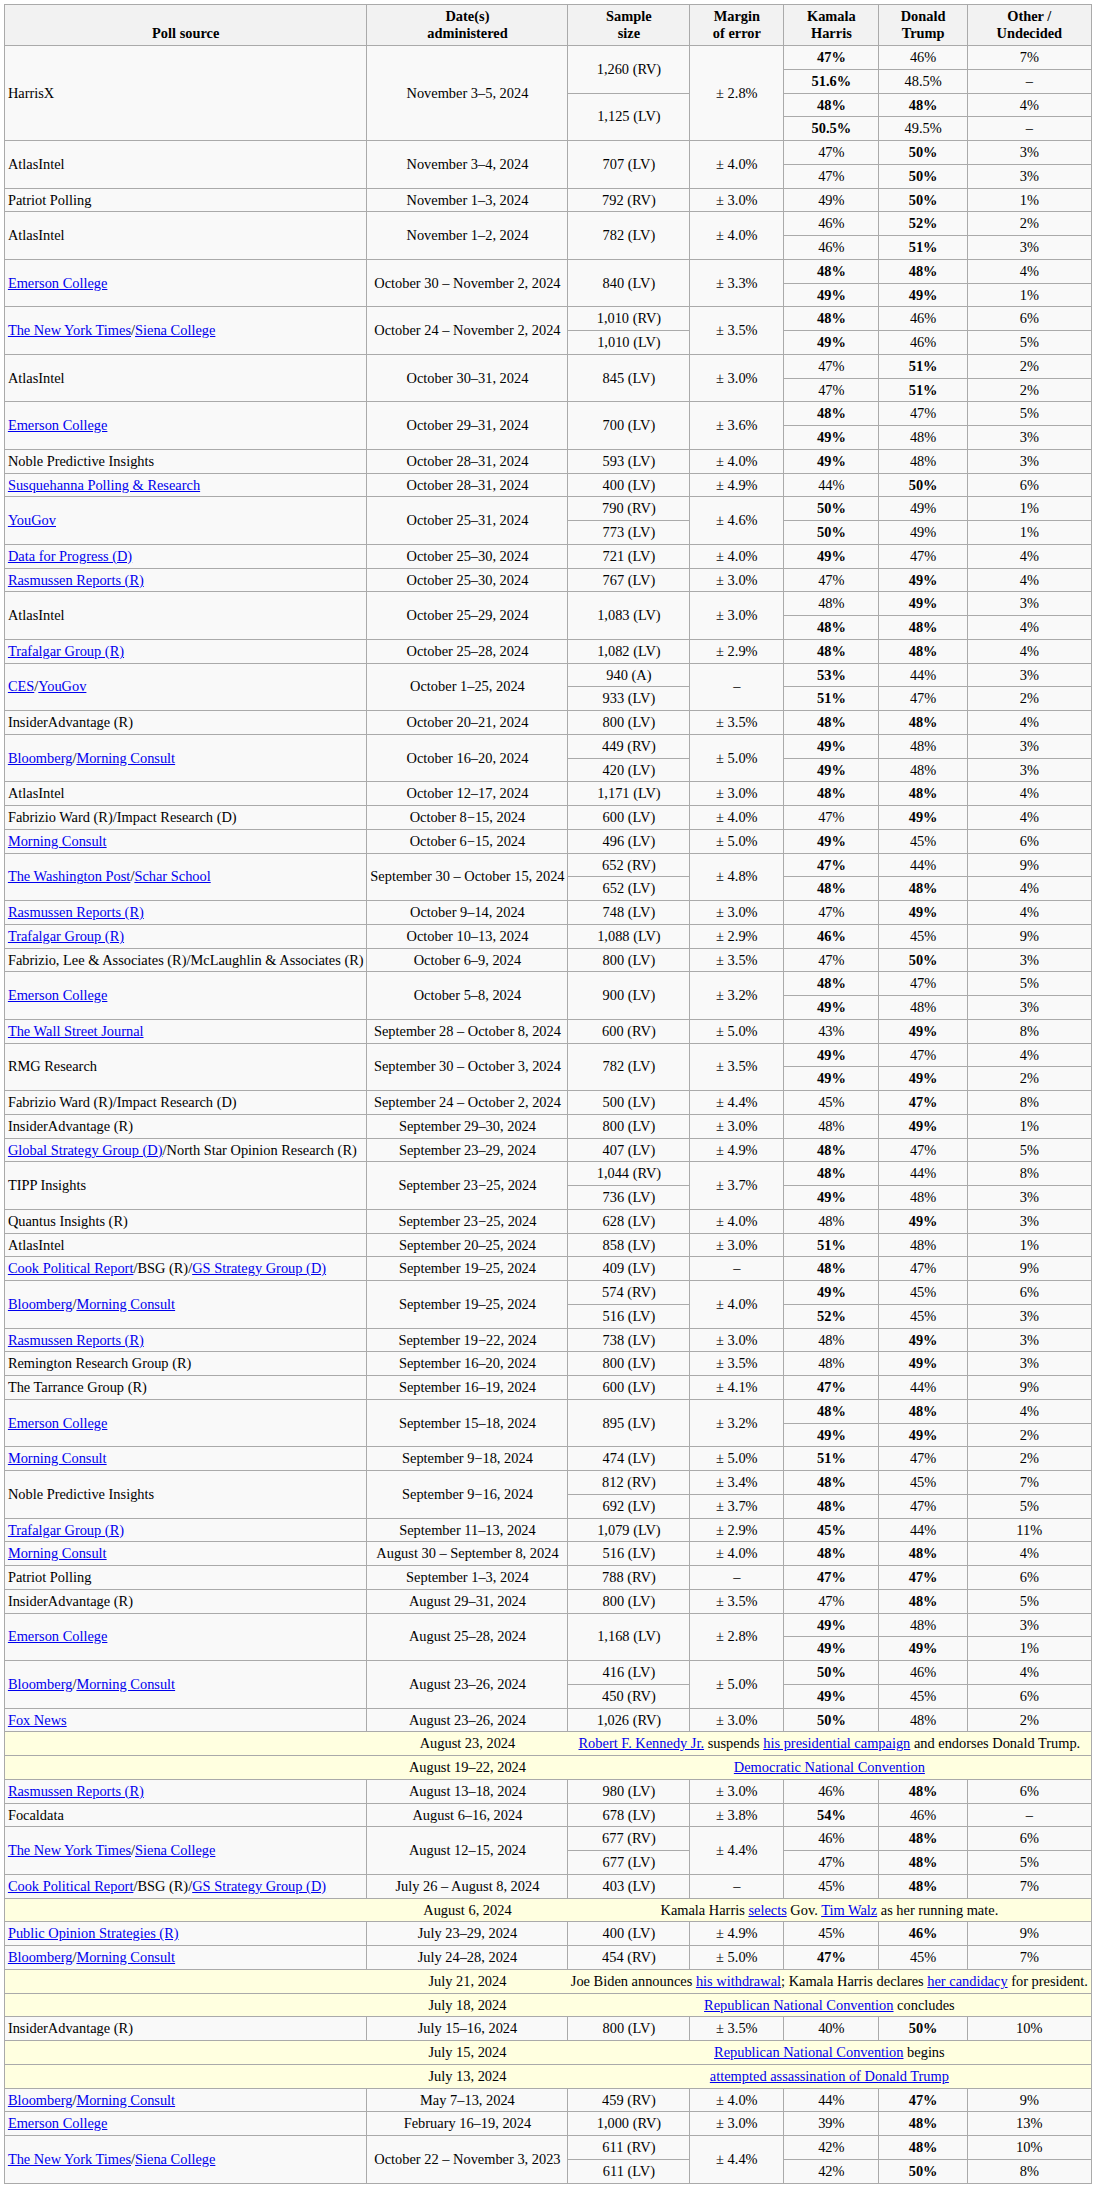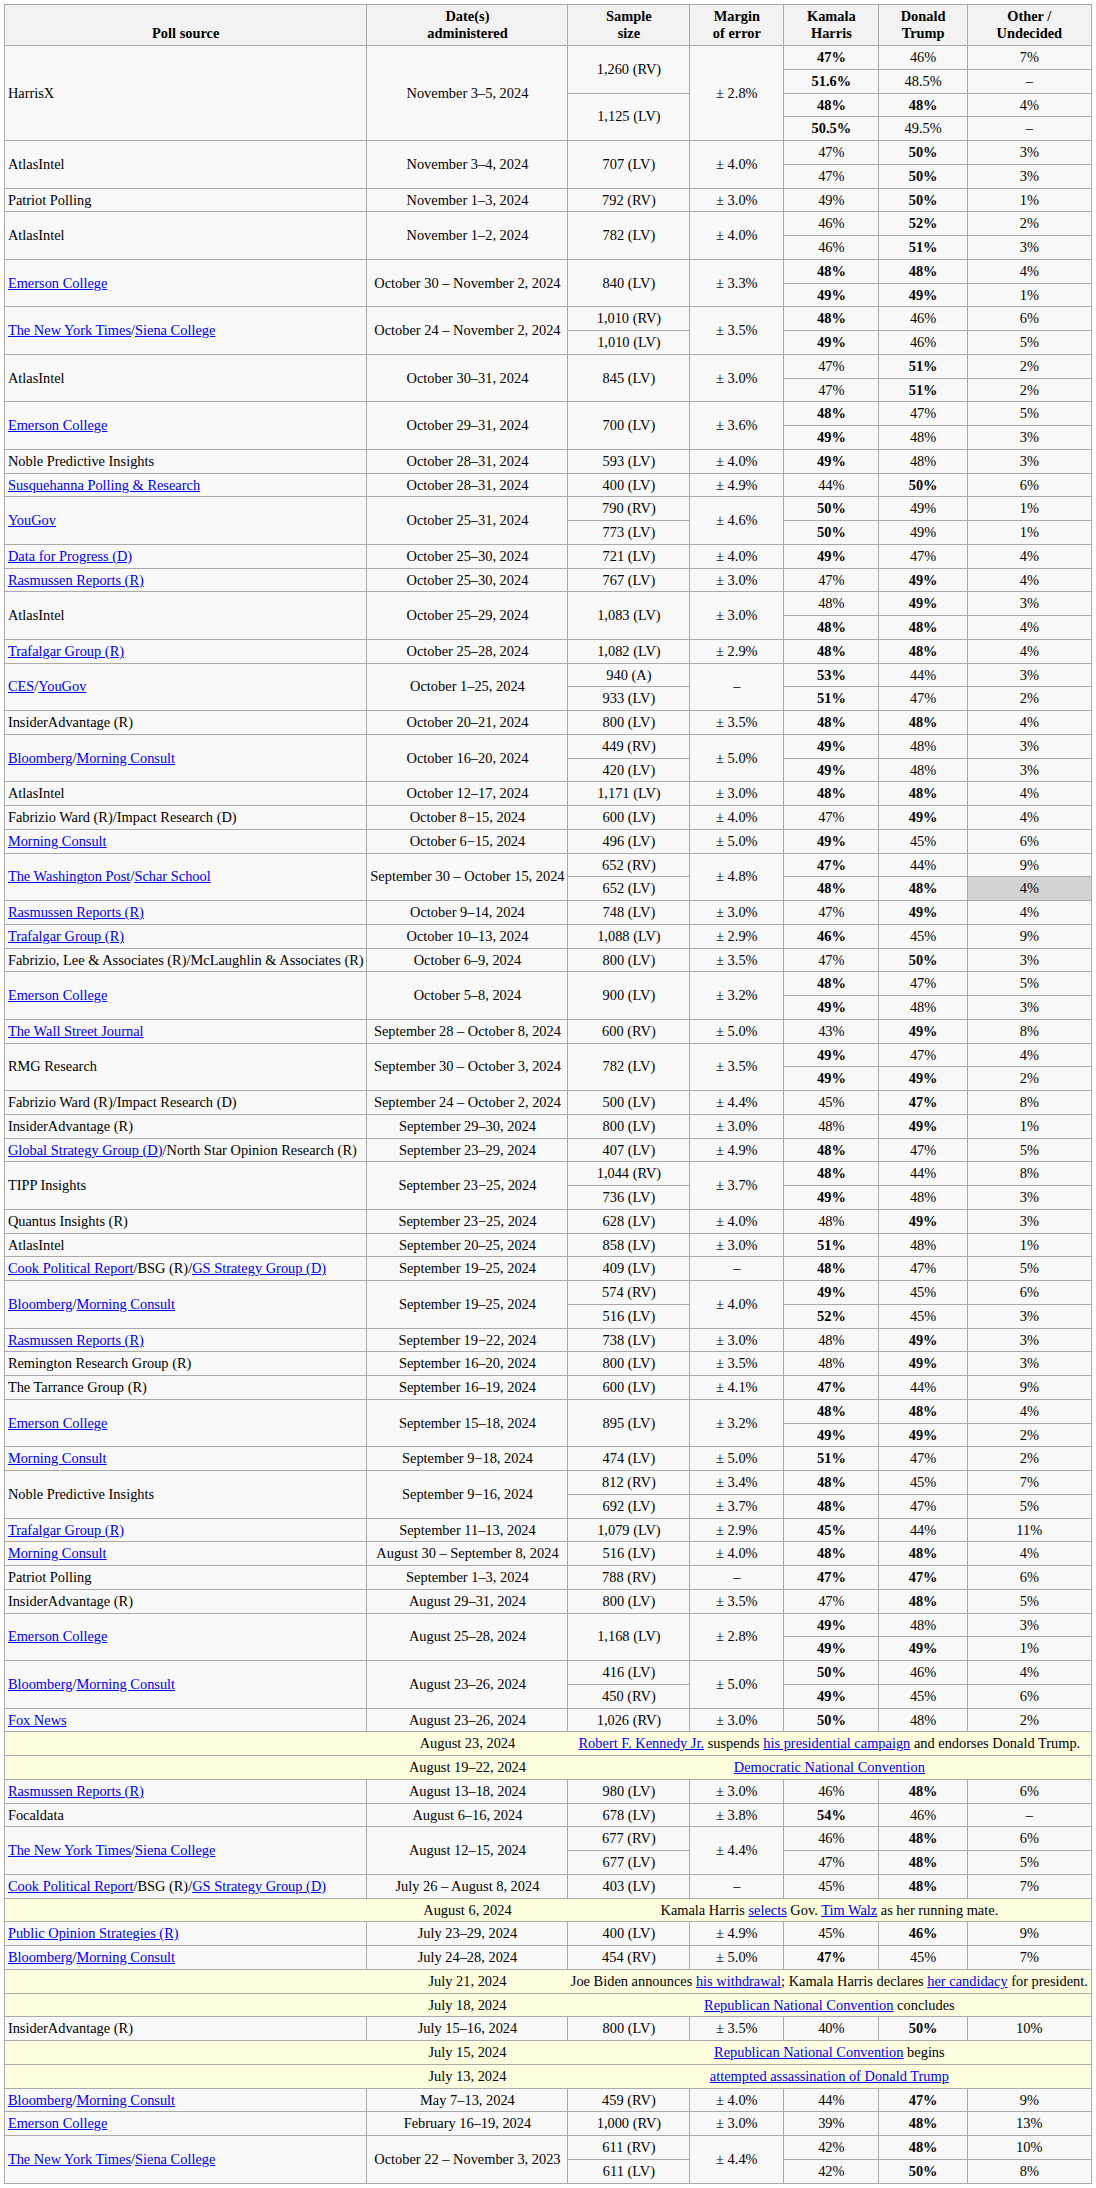652 (LV) | Other / Undecided: no background -> lightgrey background
409 (LV) | Other / Undecided: 9% -> 5%
